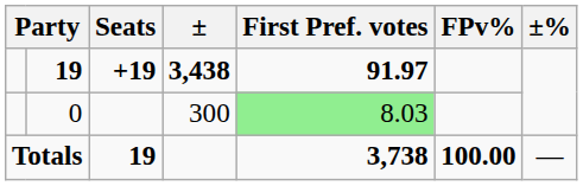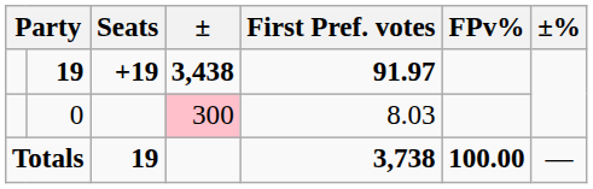0 | ±: no background -> pink background
0 | First Pref. votes: lightgreen background -> no background
